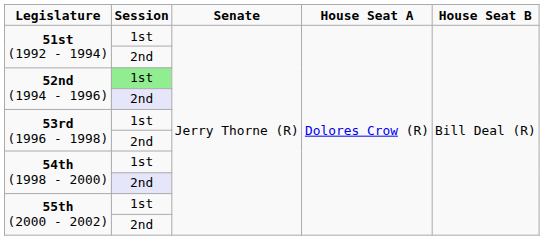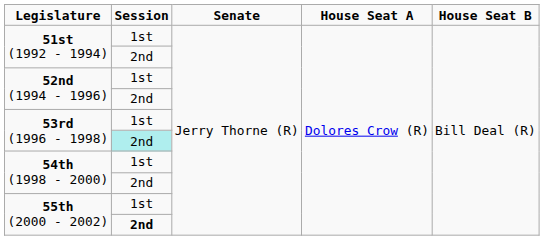52nd (1994 - 1996) / 1st | Session: lightgreen background -> no background
52nd (1994 - 1996) / 2nd | Session: lavender background -> no background
53rd (1996 - 1998) / 2nd | Session: no background -> paleturquoise background
54th (1998 - 2000) / 2nd | Session: lavender background -> no background
55th (2000 - 2002) / 2nd | Session: normal -> bold
